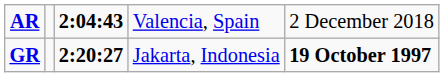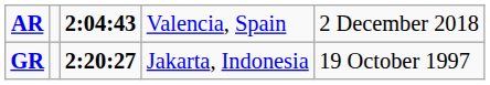GR | column 5: bold -> normal
